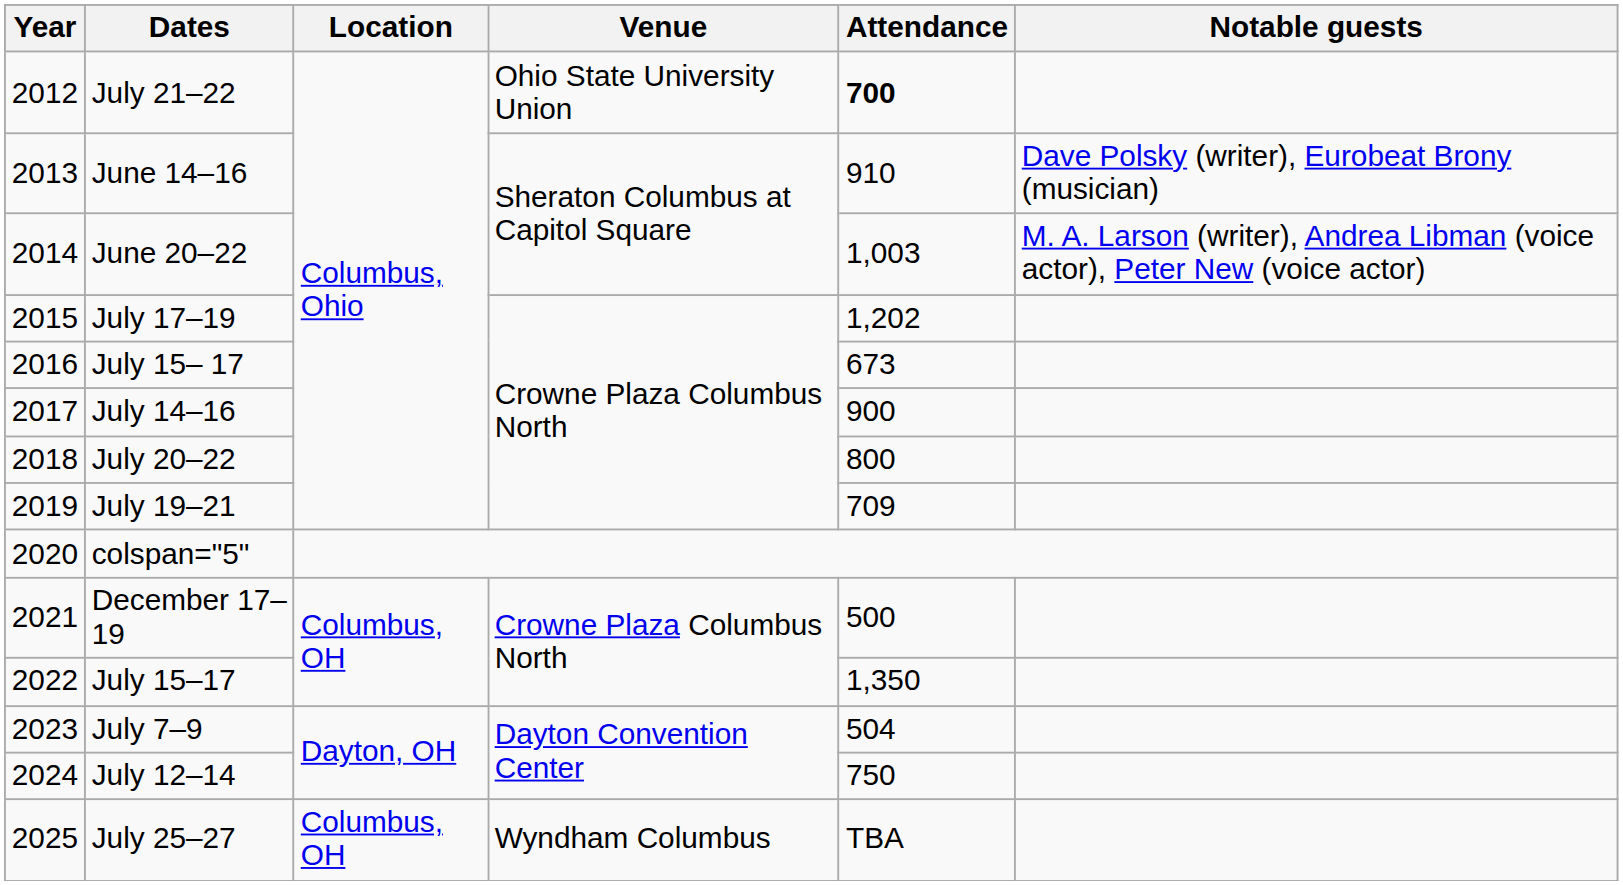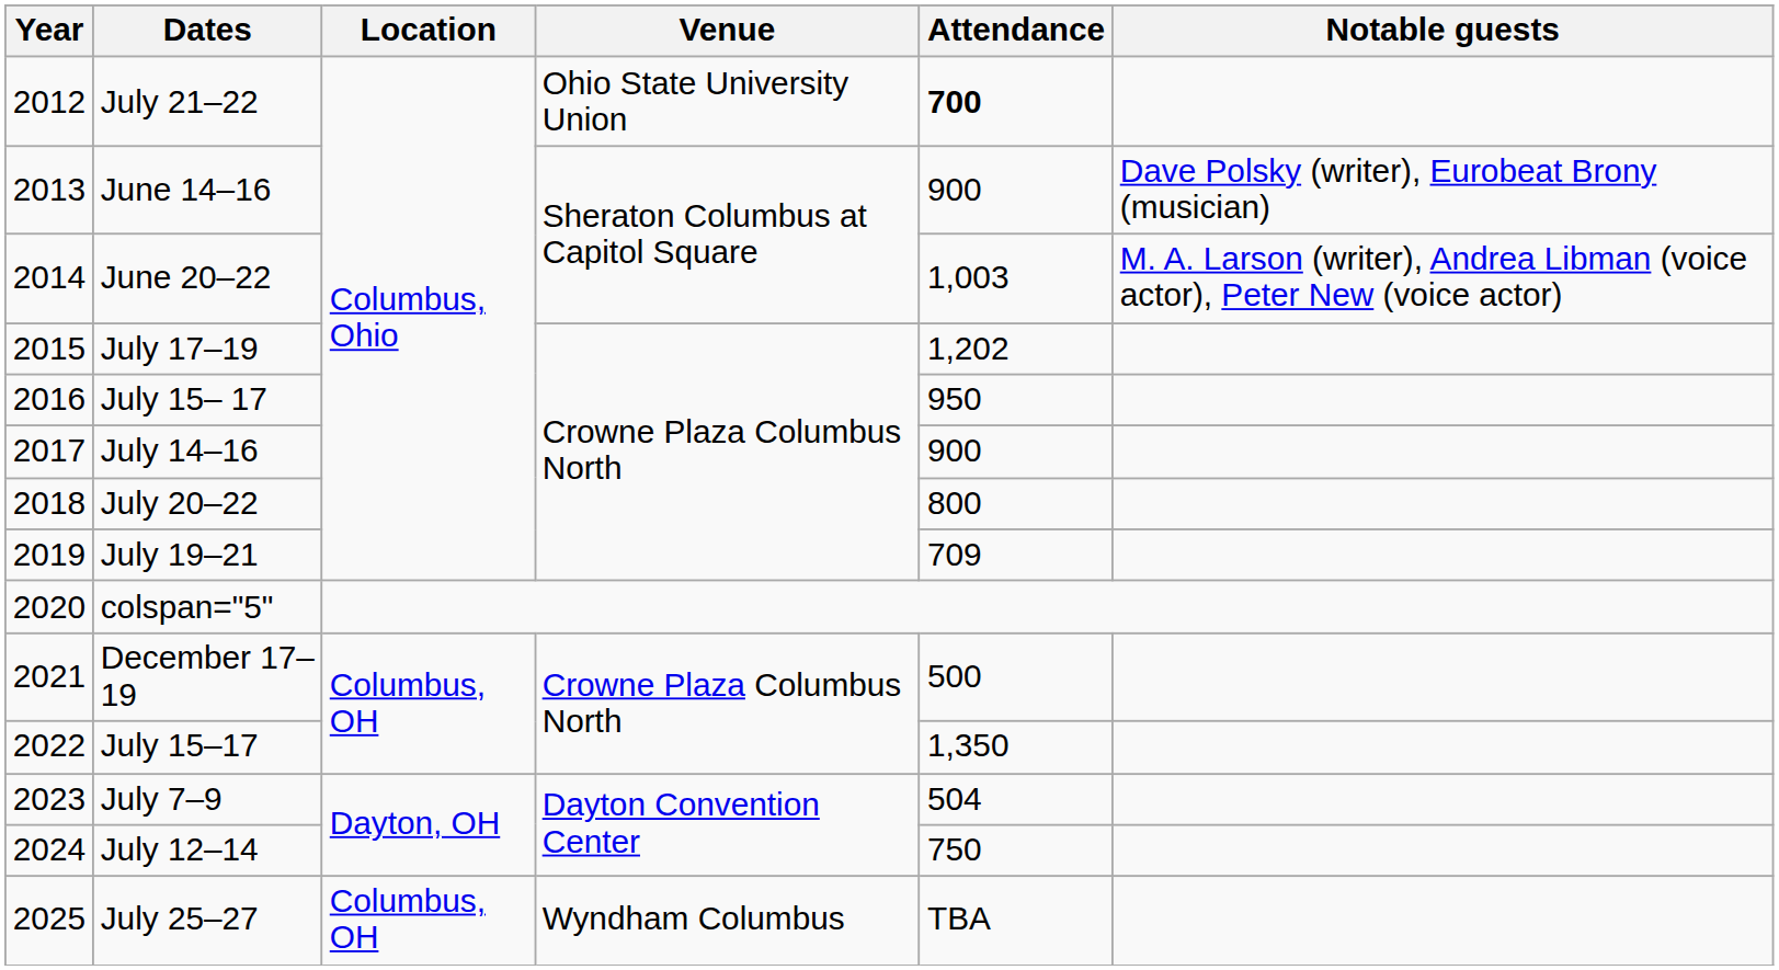June 14–16 | Attendance: 910 -> 900
July 15– 17 | Attendance: 673 -> 950
